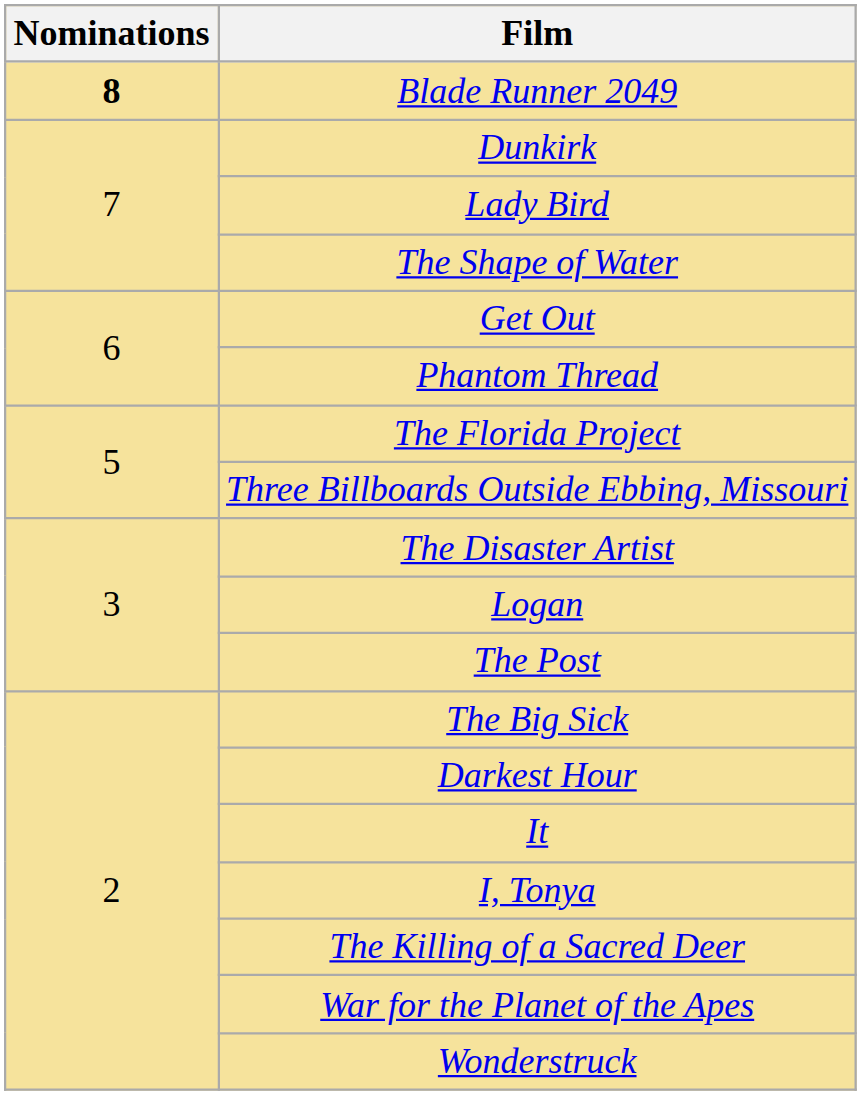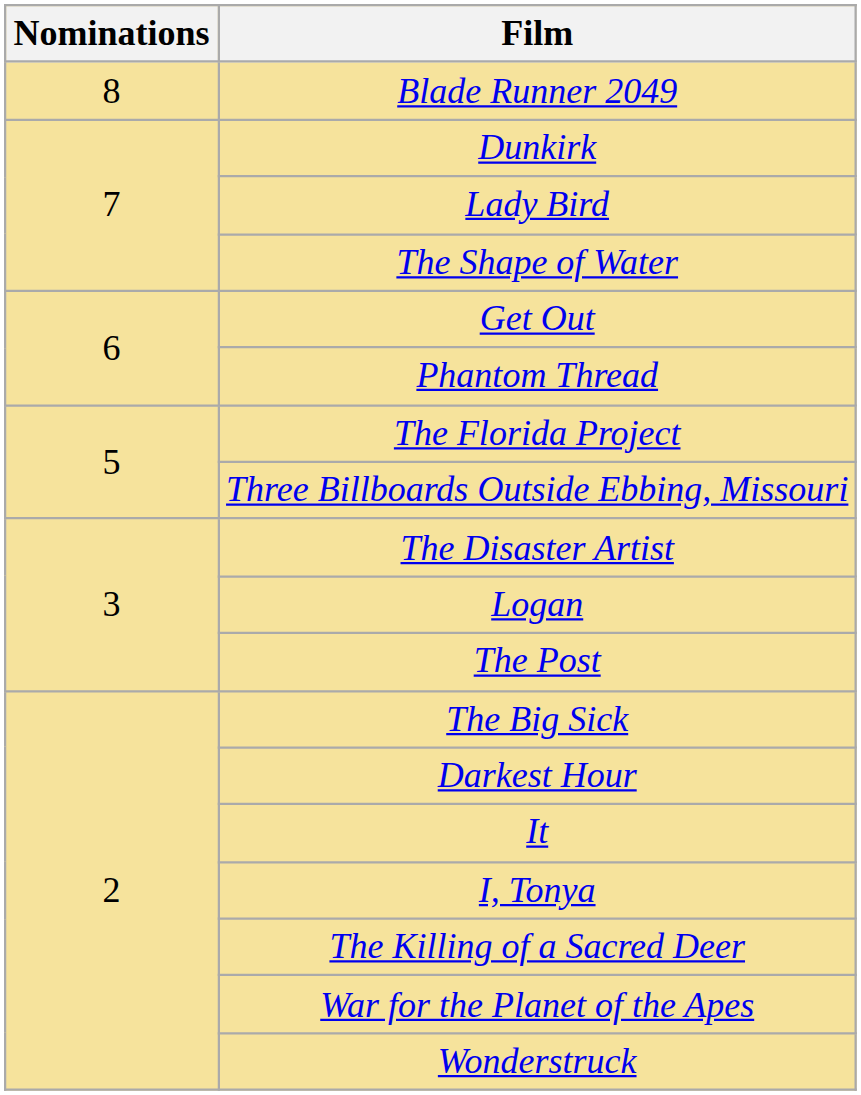Blade Runner 2049 | Nominations: bold -> normal
